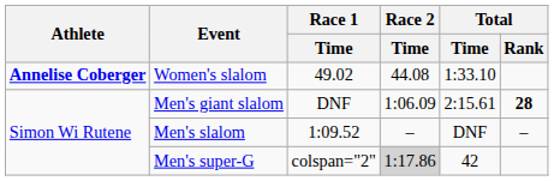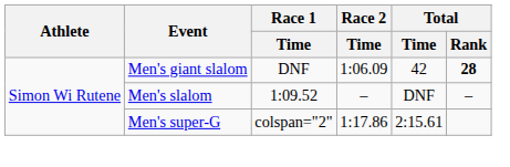- row: Annelise Coberger | Women's slalom | 49.02 | 44.08 | 1:33.10
Men's giant slalom | Total / Time: 2:15.61 -> 42
Men's super-G | Race 2 / Time: lightgrey background -> no background
Men's super-G | Total / Time: 42 -> 2:15.61
